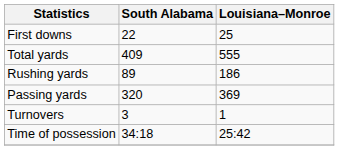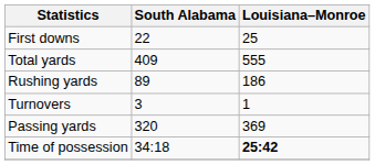rows swapped: Passing yards <-> Turnovers
Time of possession | Louisiana–Monroe: normal -> bold
